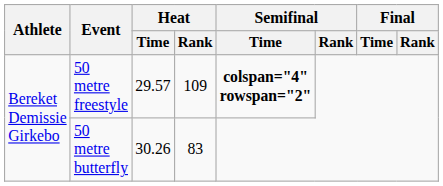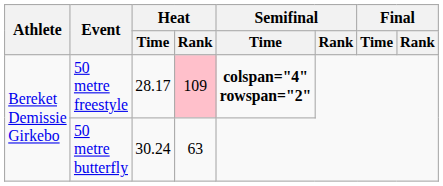50 metre freestyle | Heat / Time: 29.57 -> 28.17
50 metre freestyle | Heat / Rank: no background -> pink background
50 metre butterfly | Heat / Time: 30.26 -> 30.24
50 metre butterfly | Heat / Rank: 83 -> 63
